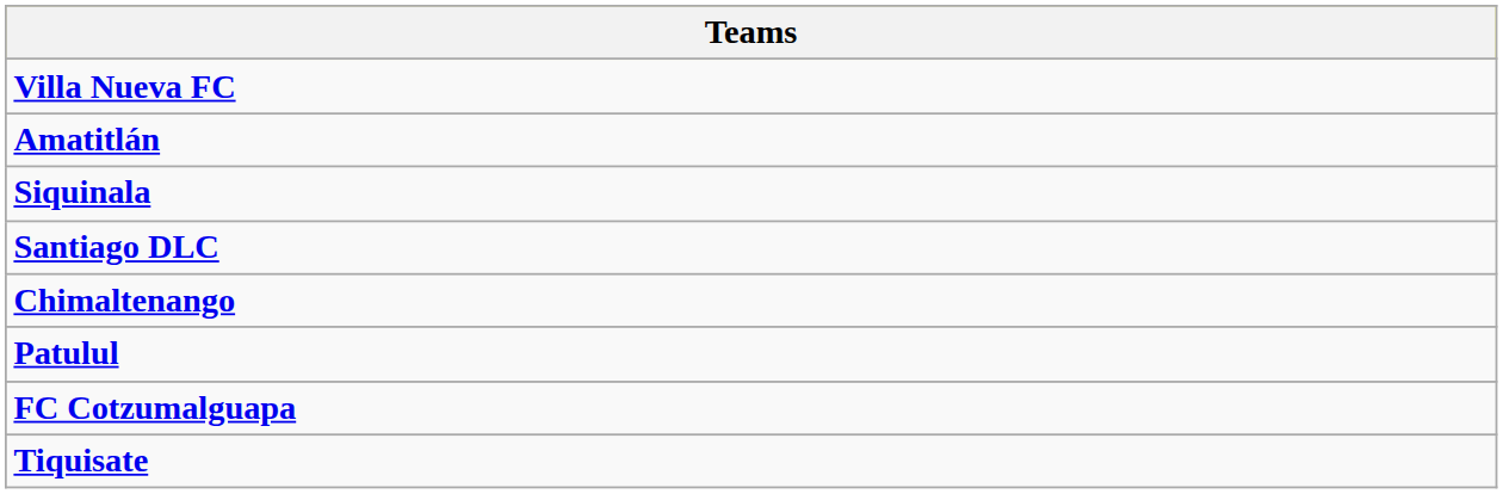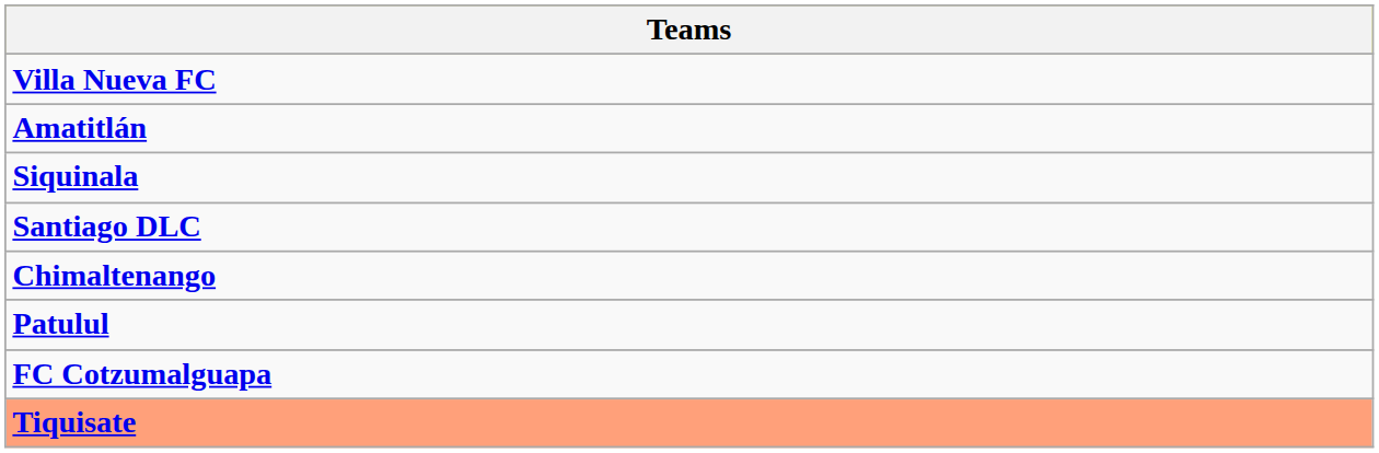row 9 | column 1: no background -> lightsalmon background
